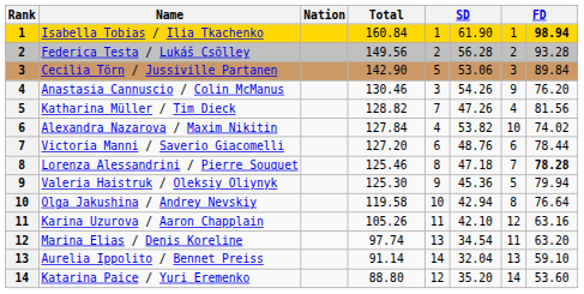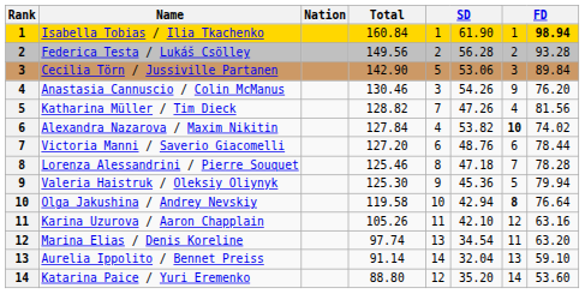Alexandra Nazarova / Maxim Nikitin | column 7: normal -> bold
Lorenza Alessandrini / Pierre Souquet | column 8: bold -> normal
Olga Jakushina / Andrey Nevskiy | column 7: normal -> bold
